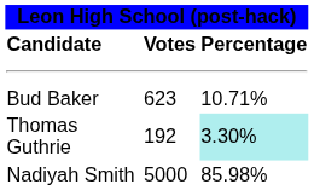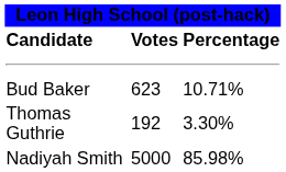Thomas Guthrie | Percentage: paleturquoise background -> no background
